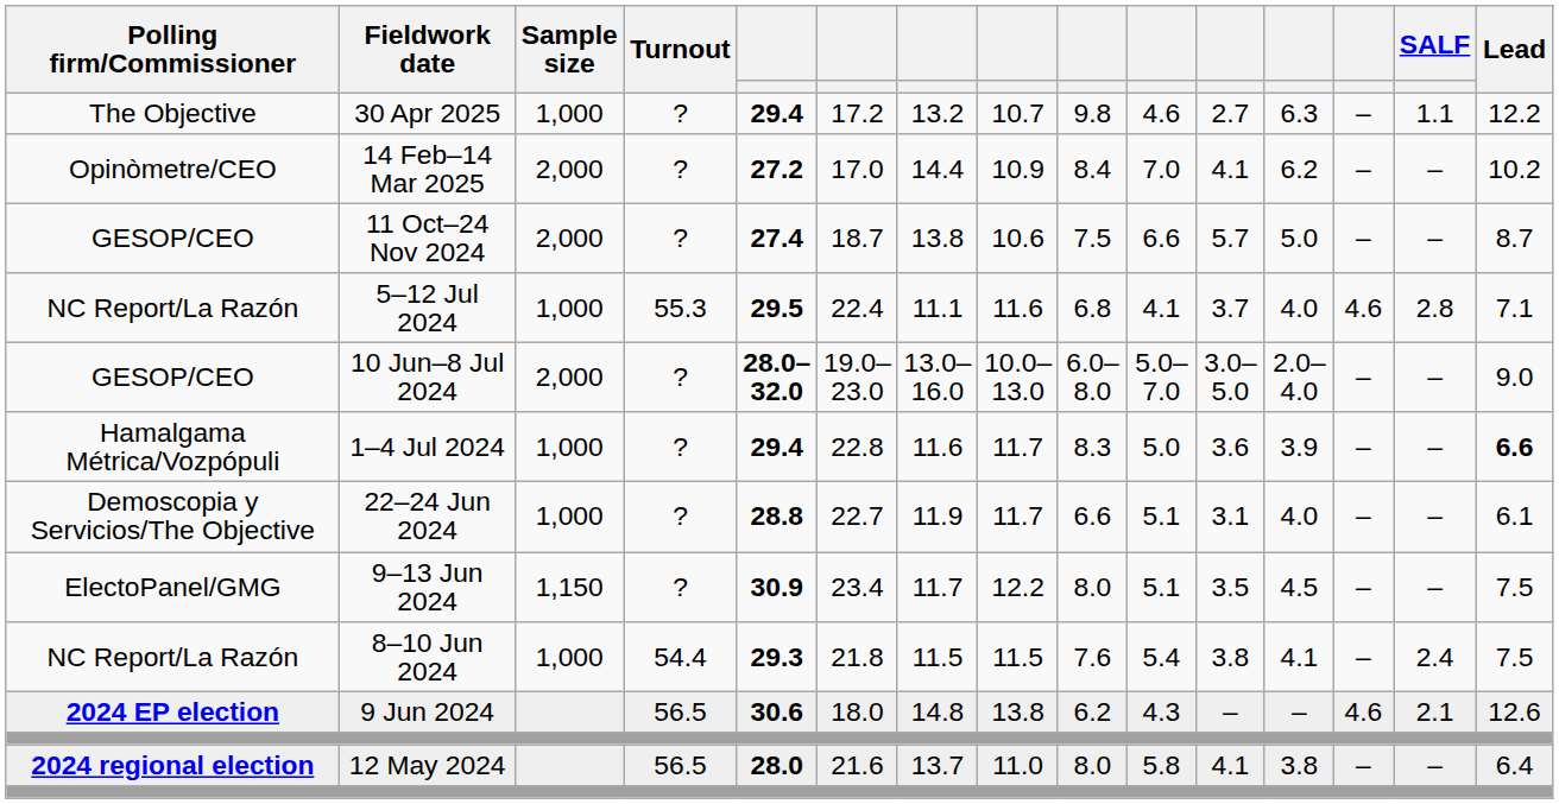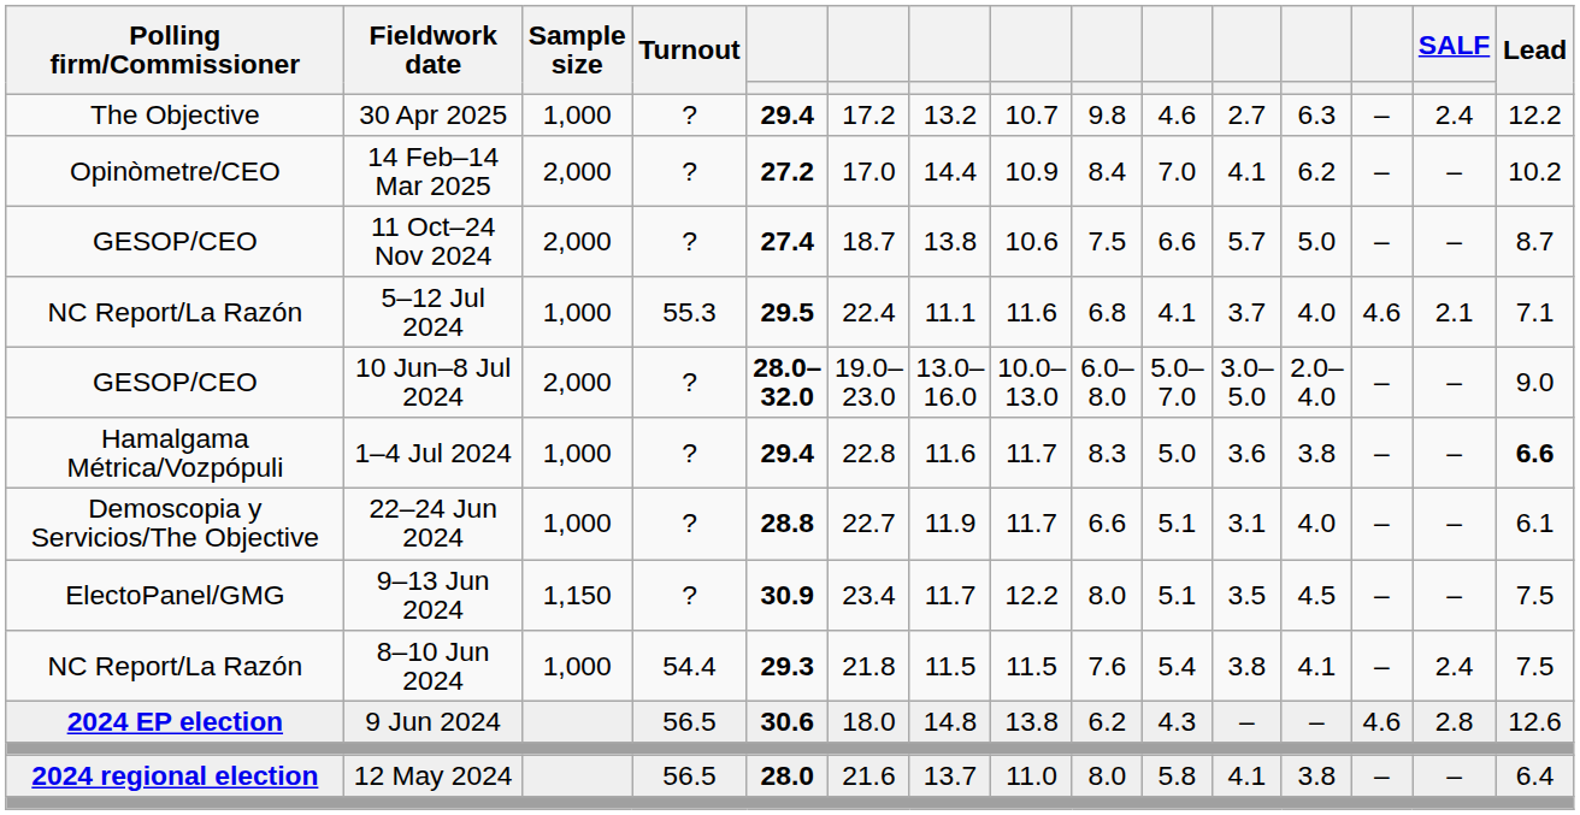30 Apr 2025 | SALF: 1.1 -> 2.4
5–12 Jul 2024 | SALF: 2.8 -> 2.1
1–4 Jul 2024 | column 12: 3.9 -> 3.8
9 Jun 2024 | SALF: 2.1 -> 2.8
